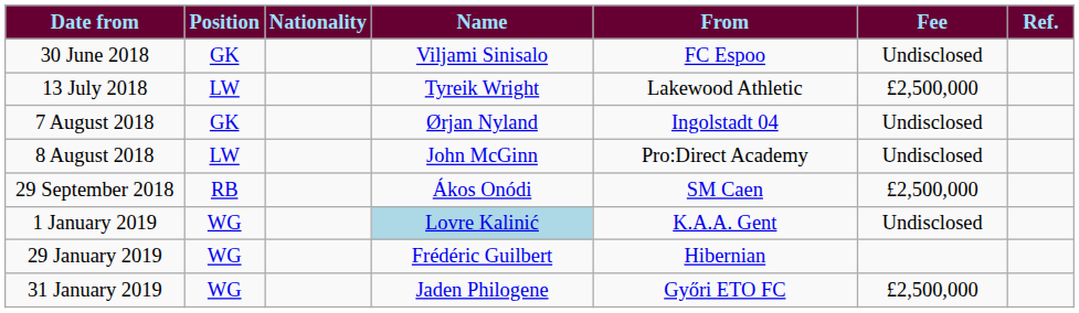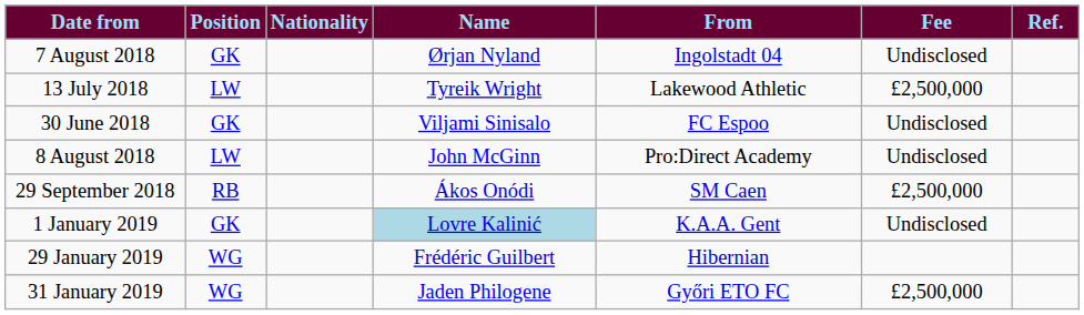rows swapped: 30 June 2018 <-> 7 August 2018
1 January 2019 | Position: WG -> GK
